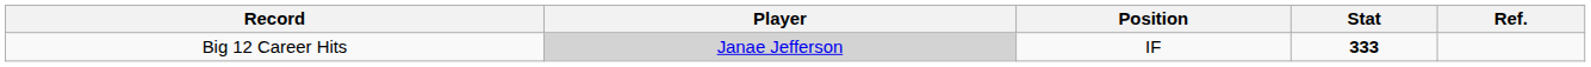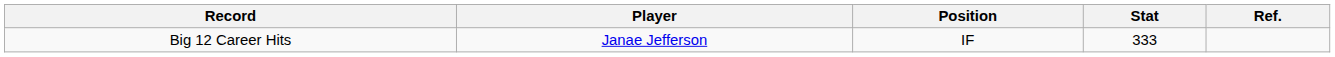row 2 | Player: lightgrey background -> no background
row 2 | Stat: bold -> normal
